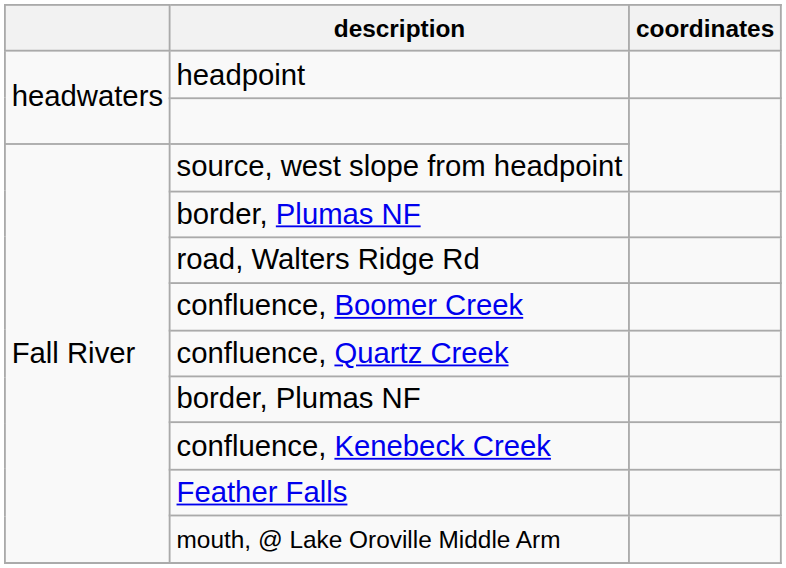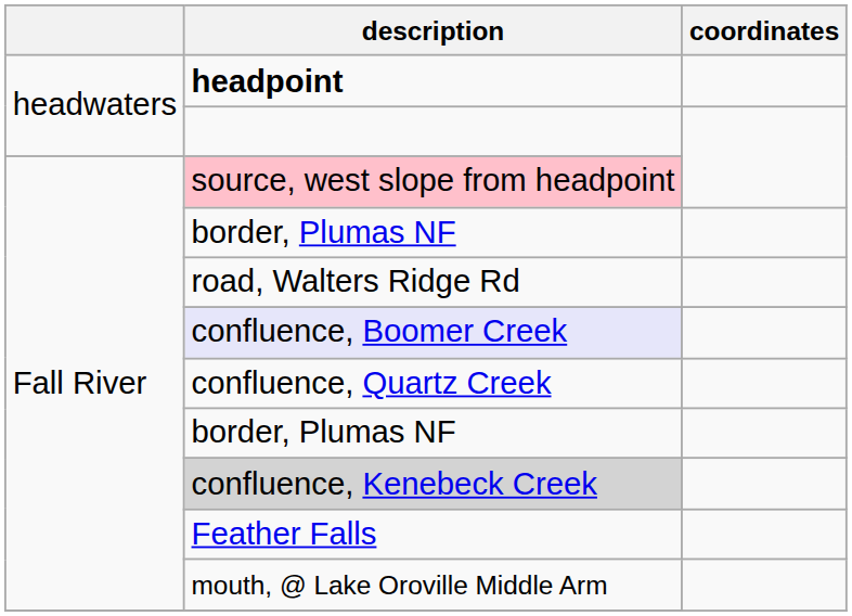headpoint | description: normal -> bold
source, west slope from headpoint | description: no background -> pink background
confluence, Boomer Creek | description: no background -> lavender background
confluence, Kenebeck Creek | description: no background -> lightgrey background
